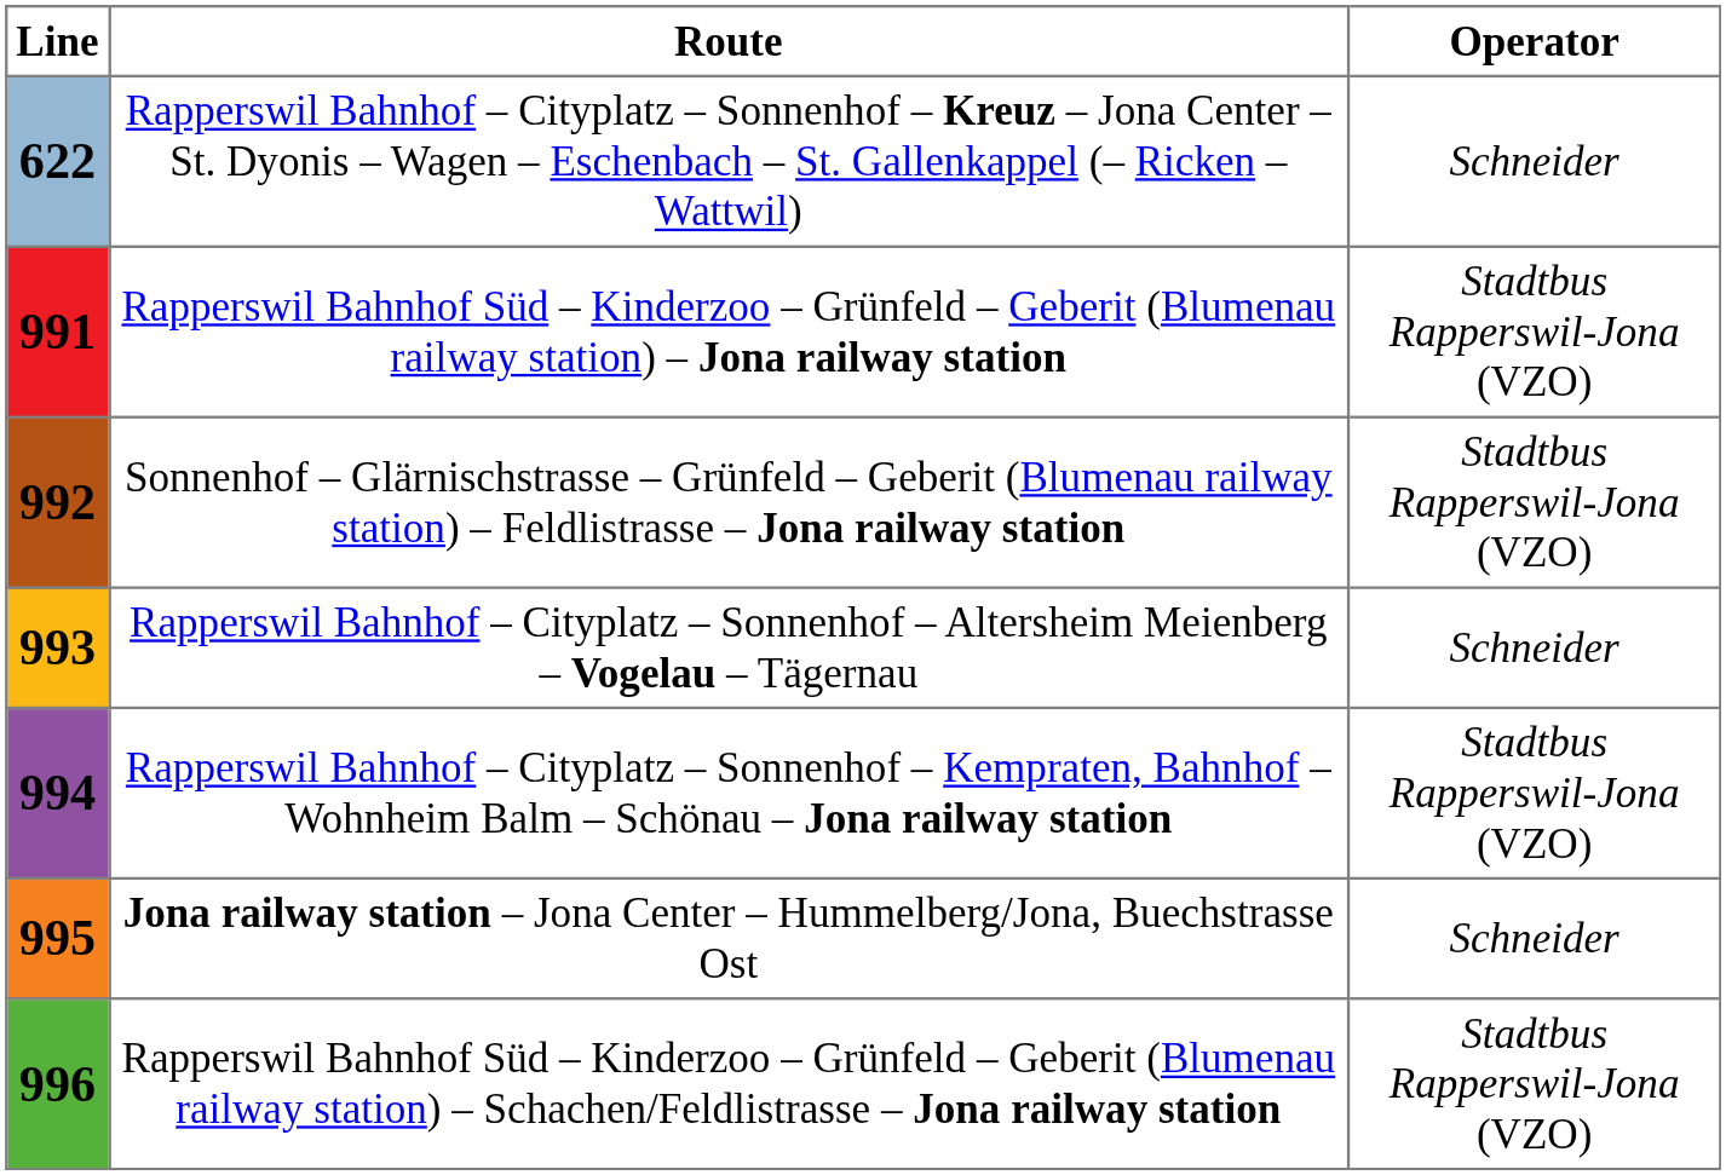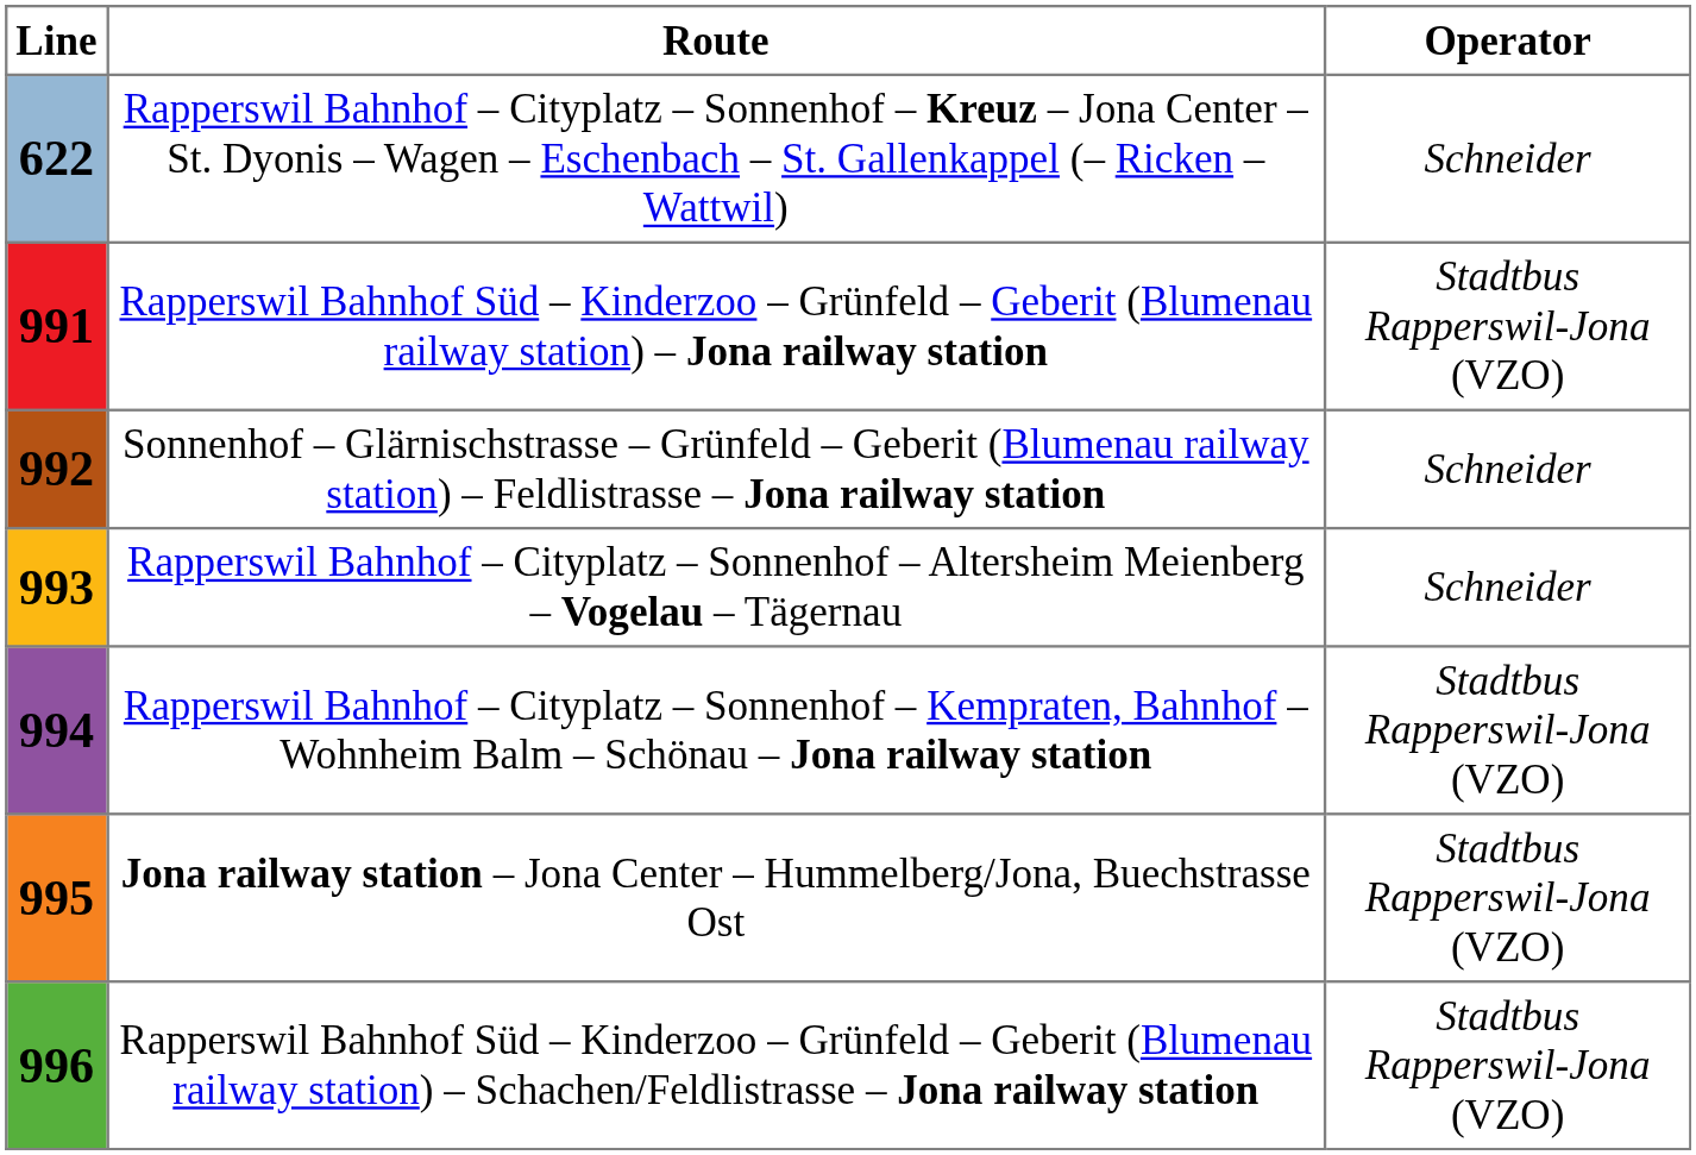row 4 | Operator: Stadtbus Rapperswil-Jona (VZO) -> Schneider
row 7 | Operator: Schneider -> Stadtbus Rapperswil-Jona (VZO)
